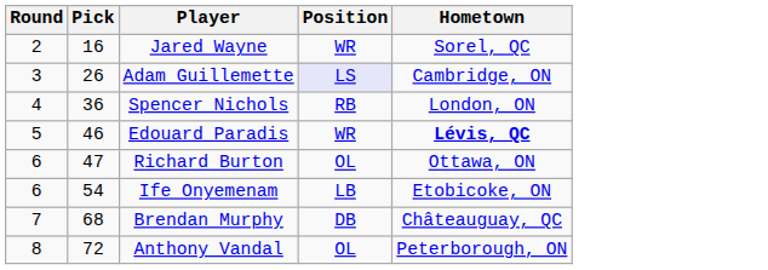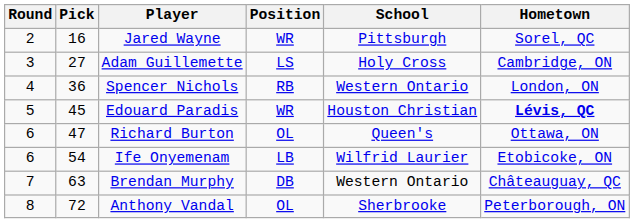+ column: School | Pittsburgh | Holy Cross | Western Ontario | Houston Christian | Queen's | Wilfrid Laurier | Western Ontario | Sherbrooke
Adam Guillemette | Pick: 26 -> 27
Adam Guillemette | Position: lavender background -> no background
Edouard Paradis | Pick: 46 -> 45
Brendan Murphy | Pick: 68 -> 63
